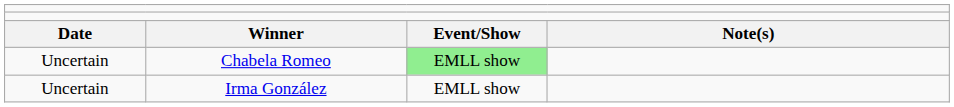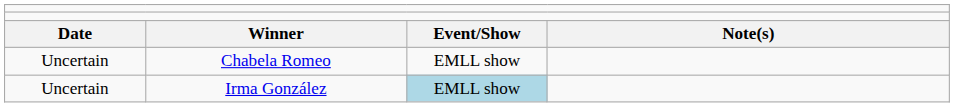Chabela Romeo | column 3: lightgreen background -> no background
Irma González | column 3: no background -> lightblue background
